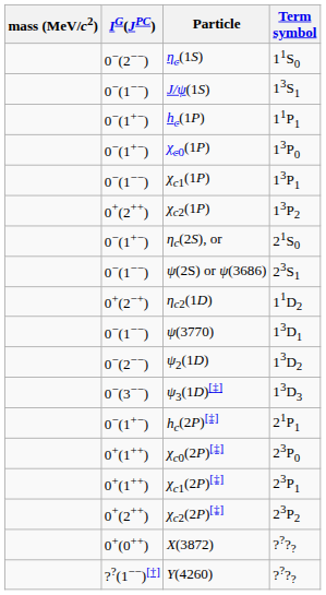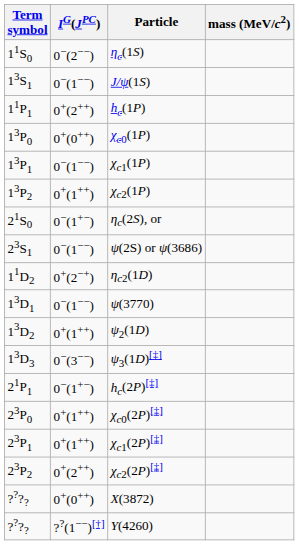columns swapped: Term symbol <-> mass (MeV/c2)
hc(1P) | IG(JPC): 0−(1+−) -> 0+(2++)
χc0(1P) | IG(JPC): 0−(1+−) -> 0+(0++)
χc2(1P) | IG(JPC): 0+(2++) -> 0+(1++)
ψ2(1D) | IG(JPC): 0−(2−−) -> 0+(1++)
